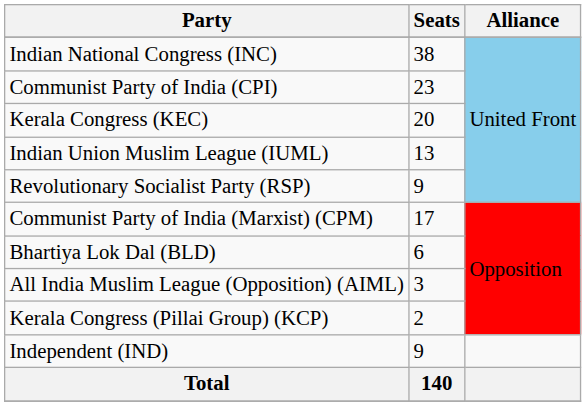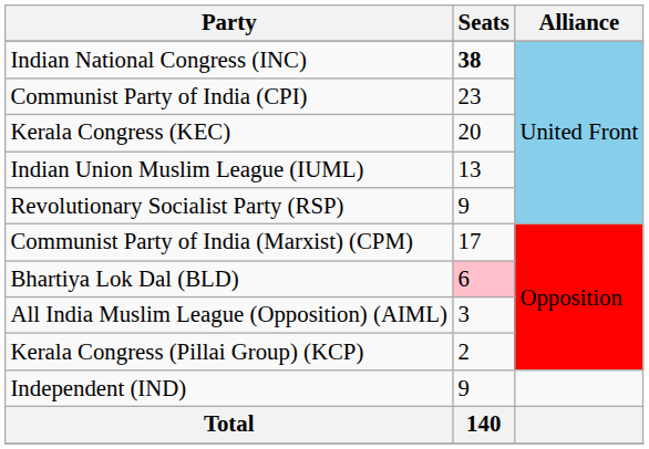Indian National Congress (INC) | Seats: normal -> bold
Bhartiya Lok Dal (BLD) | Seats: no background -> pink background
